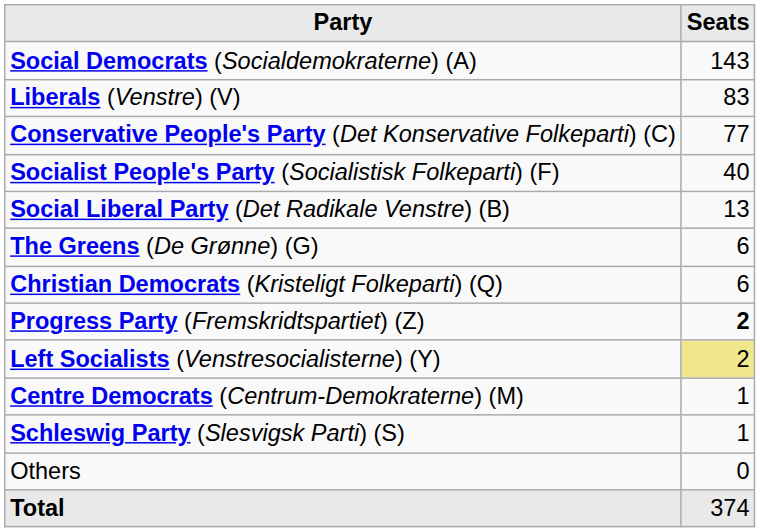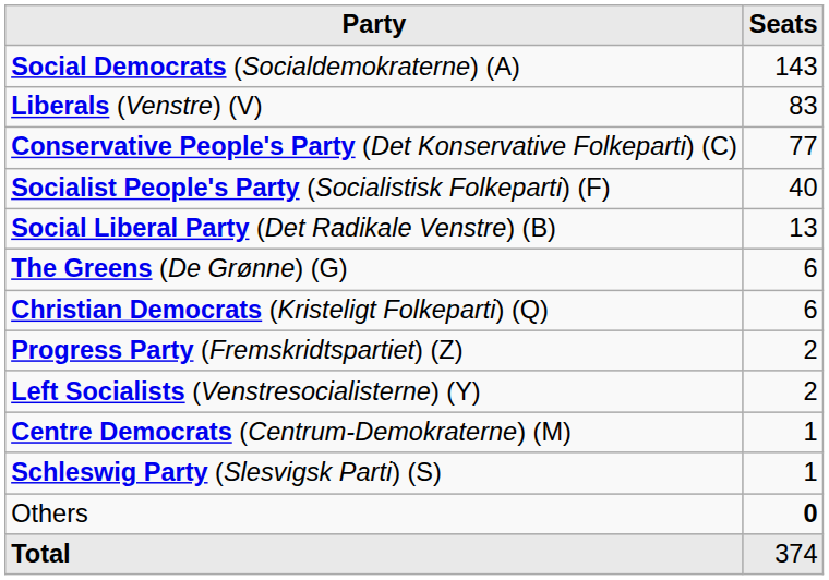Progress Party (Fremskridtspartiet) (Z) | Seats: bold -> normal
Left Socialists (Venstresocialisterne) (Y) | Seats: khaki background -> no background
Others | Seats: normal -> bold
